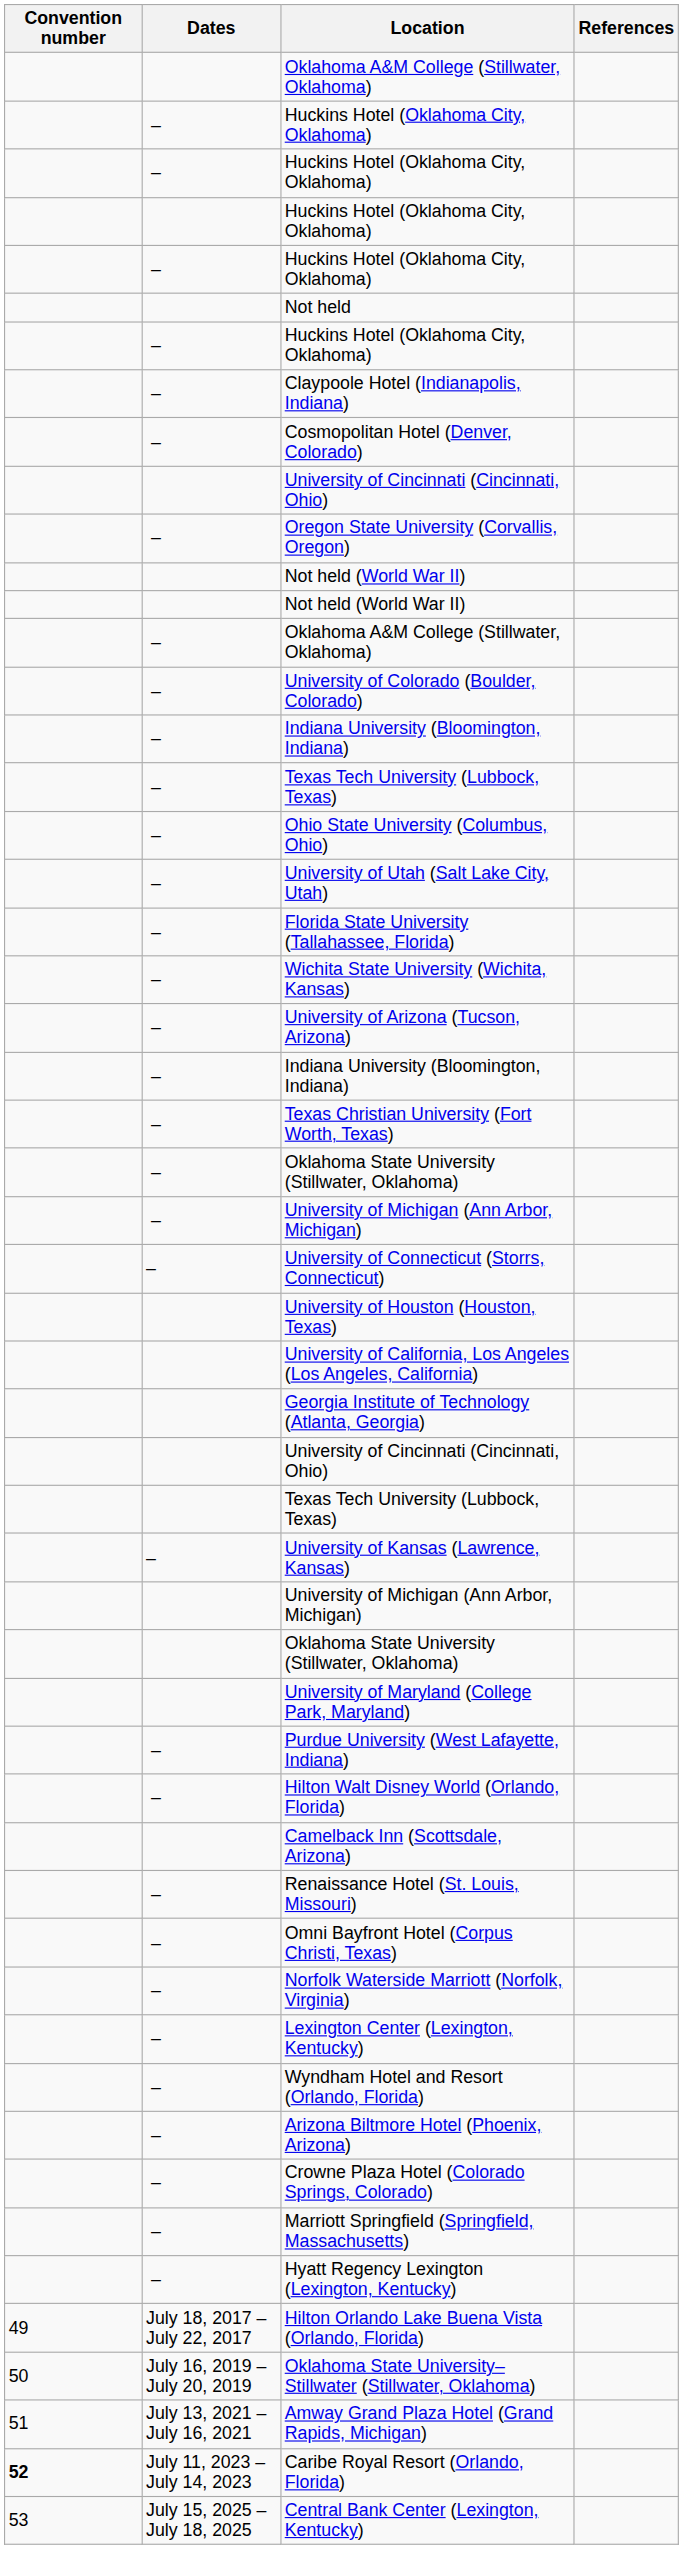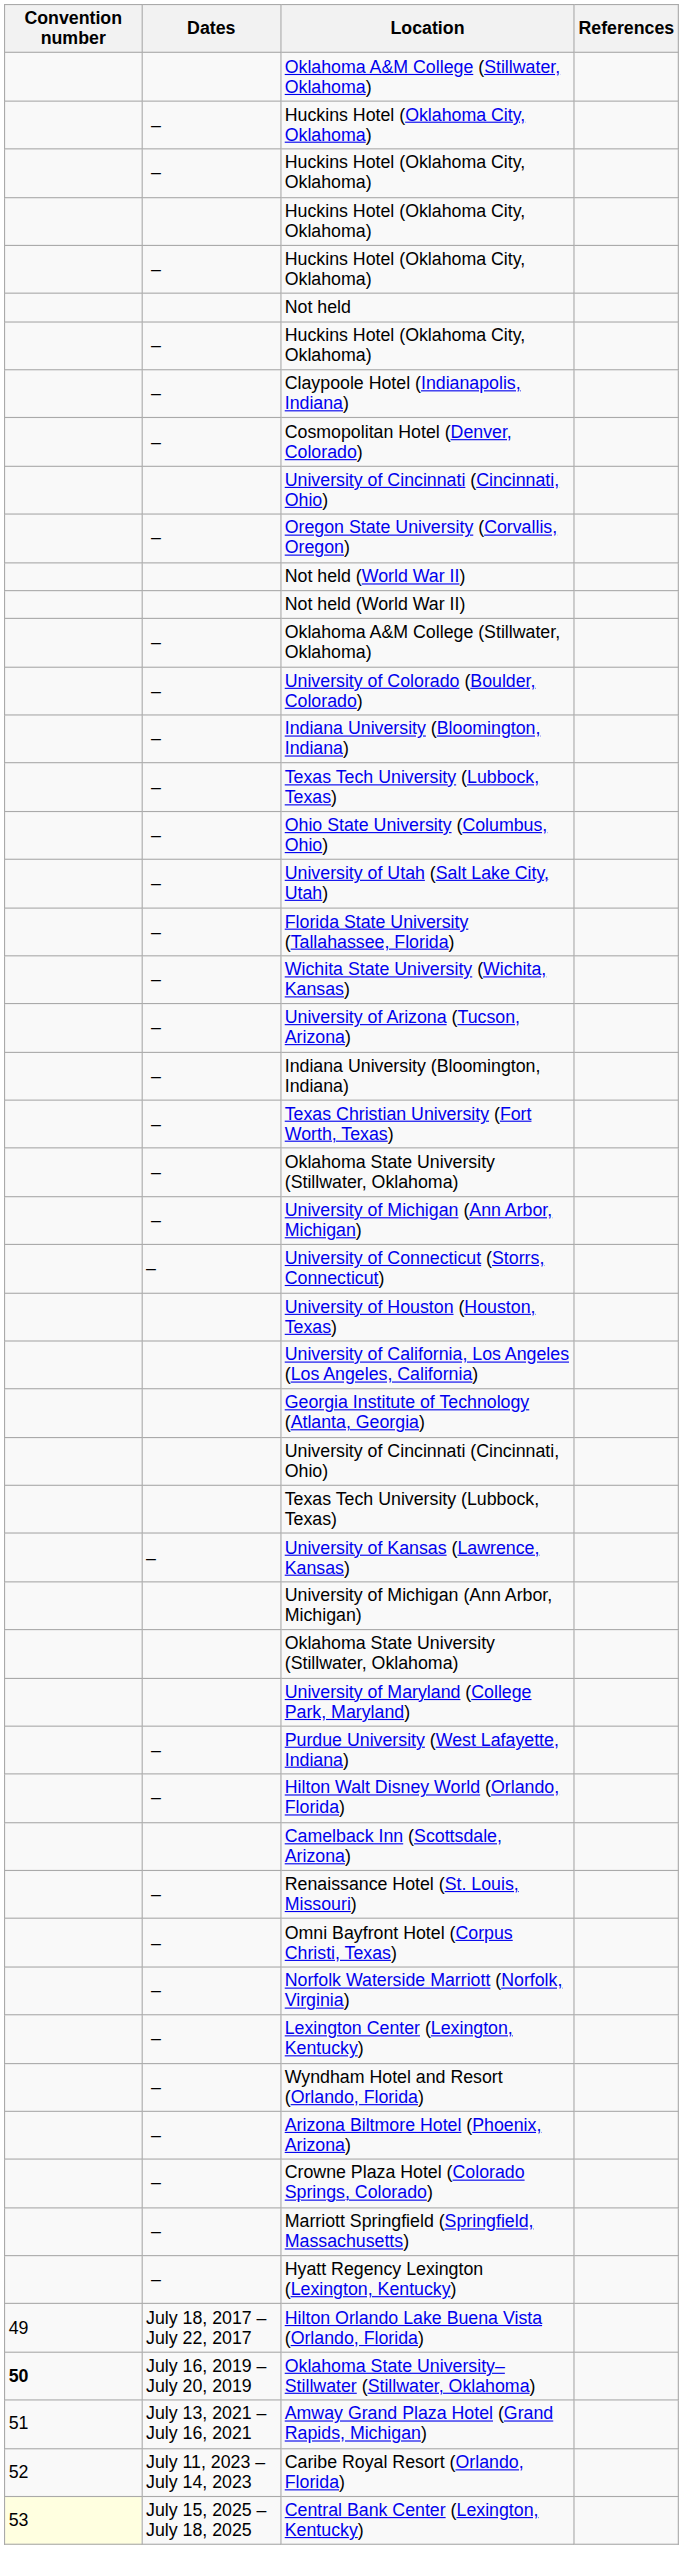Oklahoma State University–Stillwater (Stillwater, Oklahoma) | Convention number: normal -> bold
Caribe Royal Resort (Orlando, Florida) | Convention number: bold -> normal
Central Bank Center (Lexington, Kentucky) | Convention number: no background -> lightyellow background
